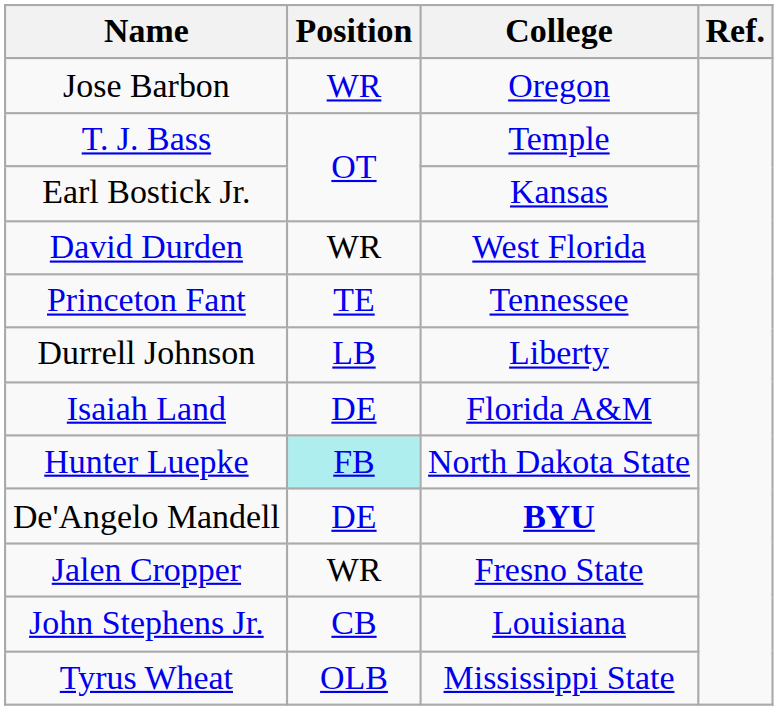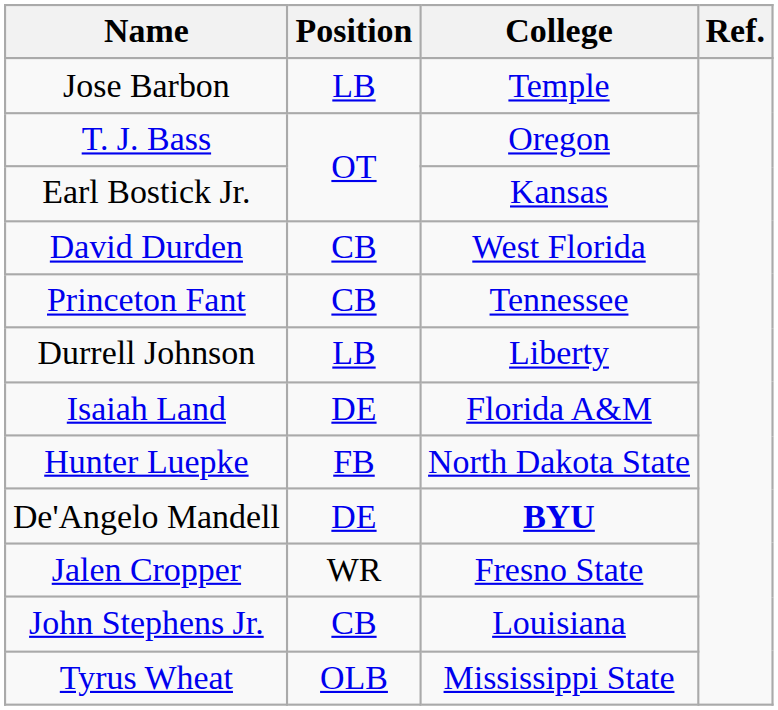Jose Barbon | Position: WR -> LB
Jose Barbon | College: Oregon -> Temple
T. J. Bass | College: Temple -> Oregon
David Durden | Position: WR -> CB
Princeton Fant | Position: TE -> CB
Hunter Luepke | Position: paleturquoise background -> no background
